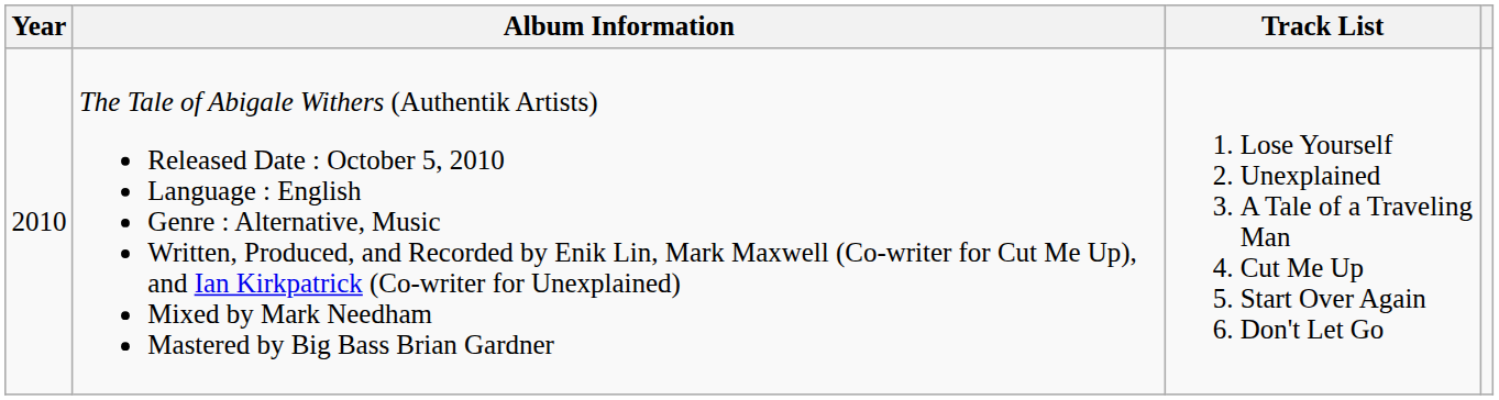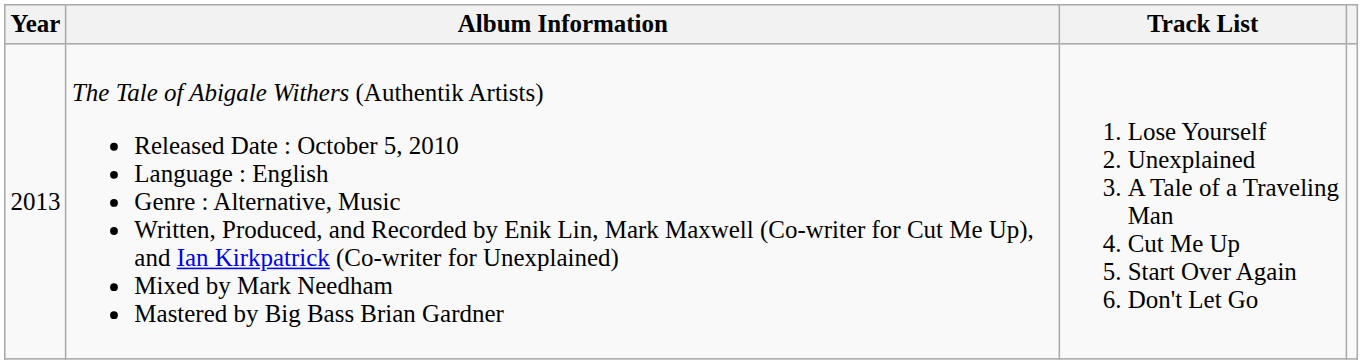row 2 | Year: 2010 -> 2013
